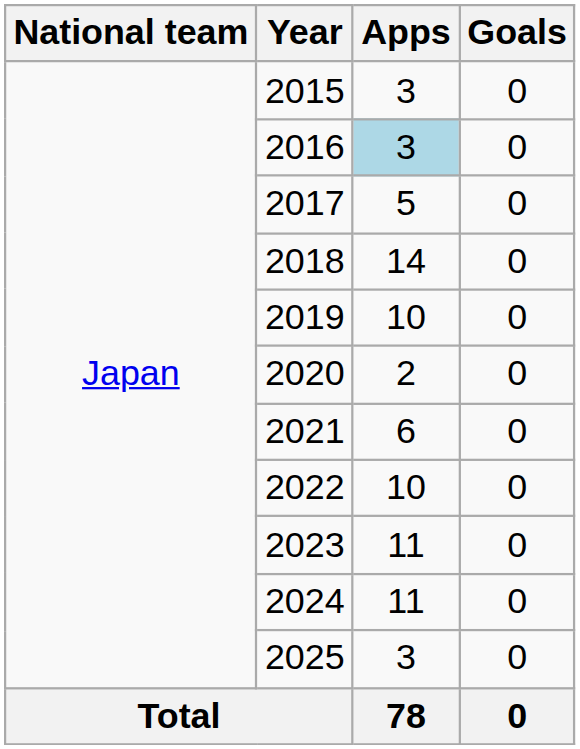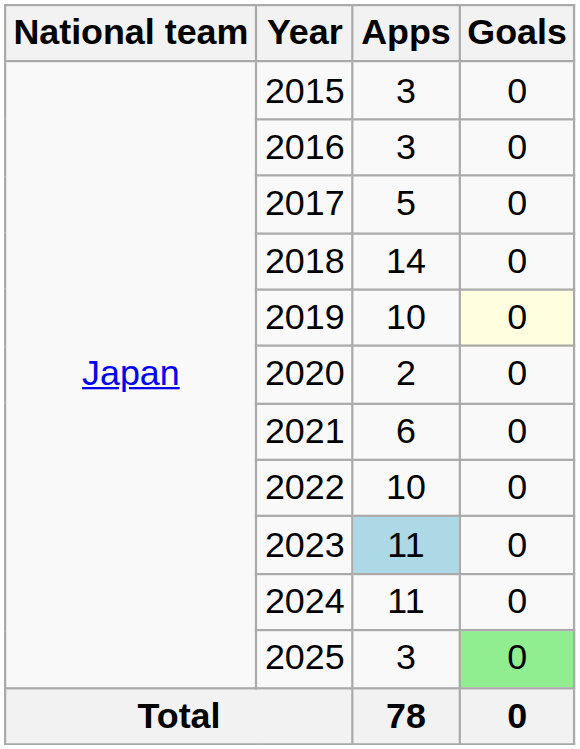2016 | Apps: lightblue background -> no background
2019 | Goals: no background -> lightyellow background
2023 | Apps: no background -> lightblue background
2025 | Goals: no background -> lightgreen background
